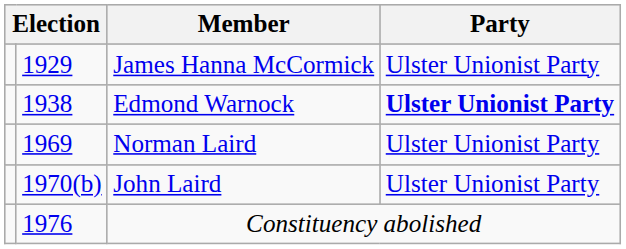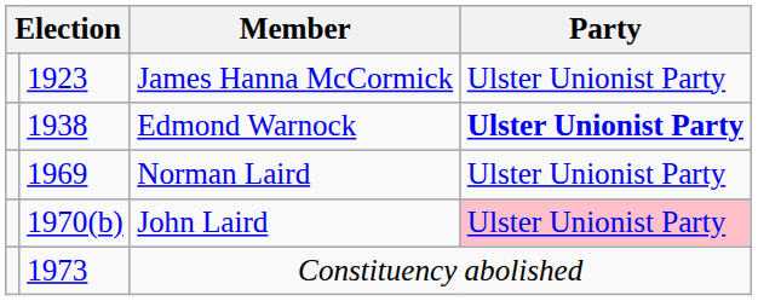James Hanna McCormick | column 2: 1929 -> 1923
John Laird | Party: no background -> pink background
Constituency abolished | column 2: 1976 -> 1973
